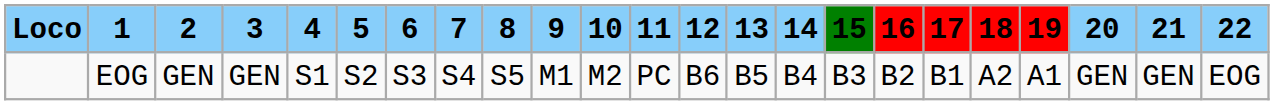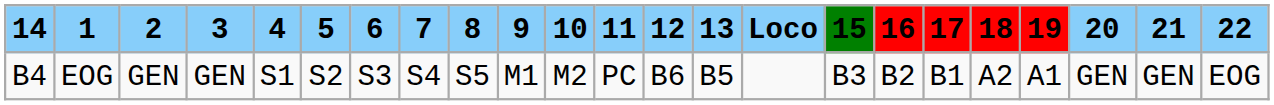columns swapped: Loco <-> 14
